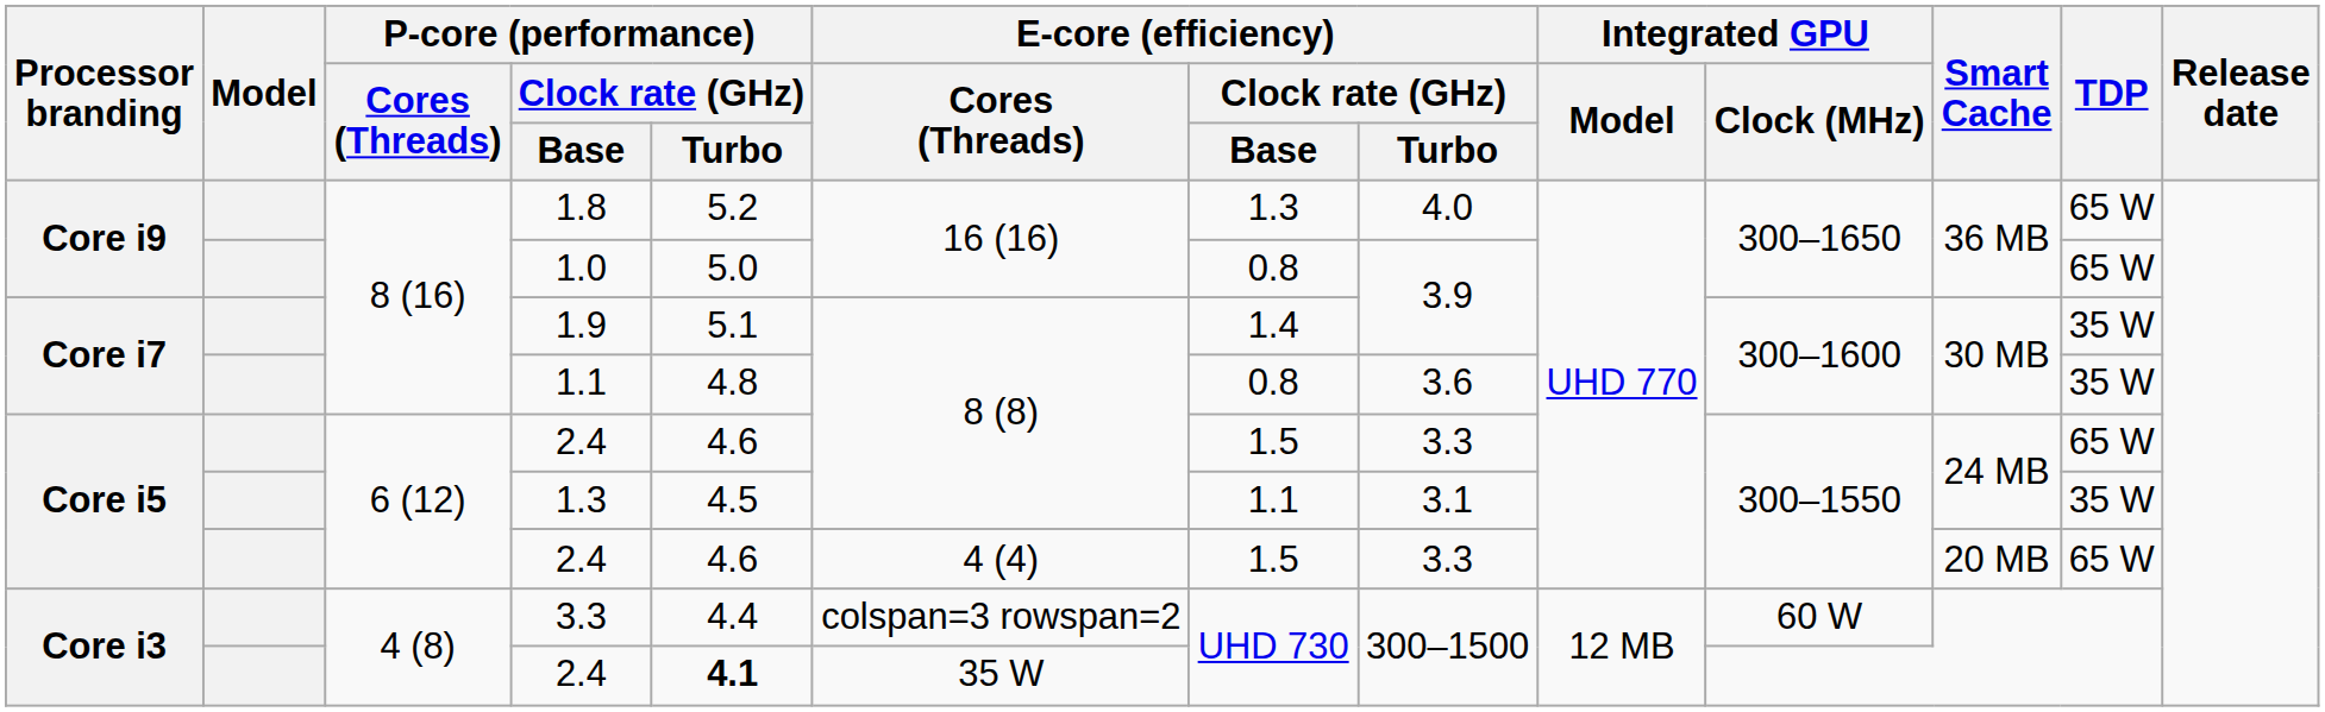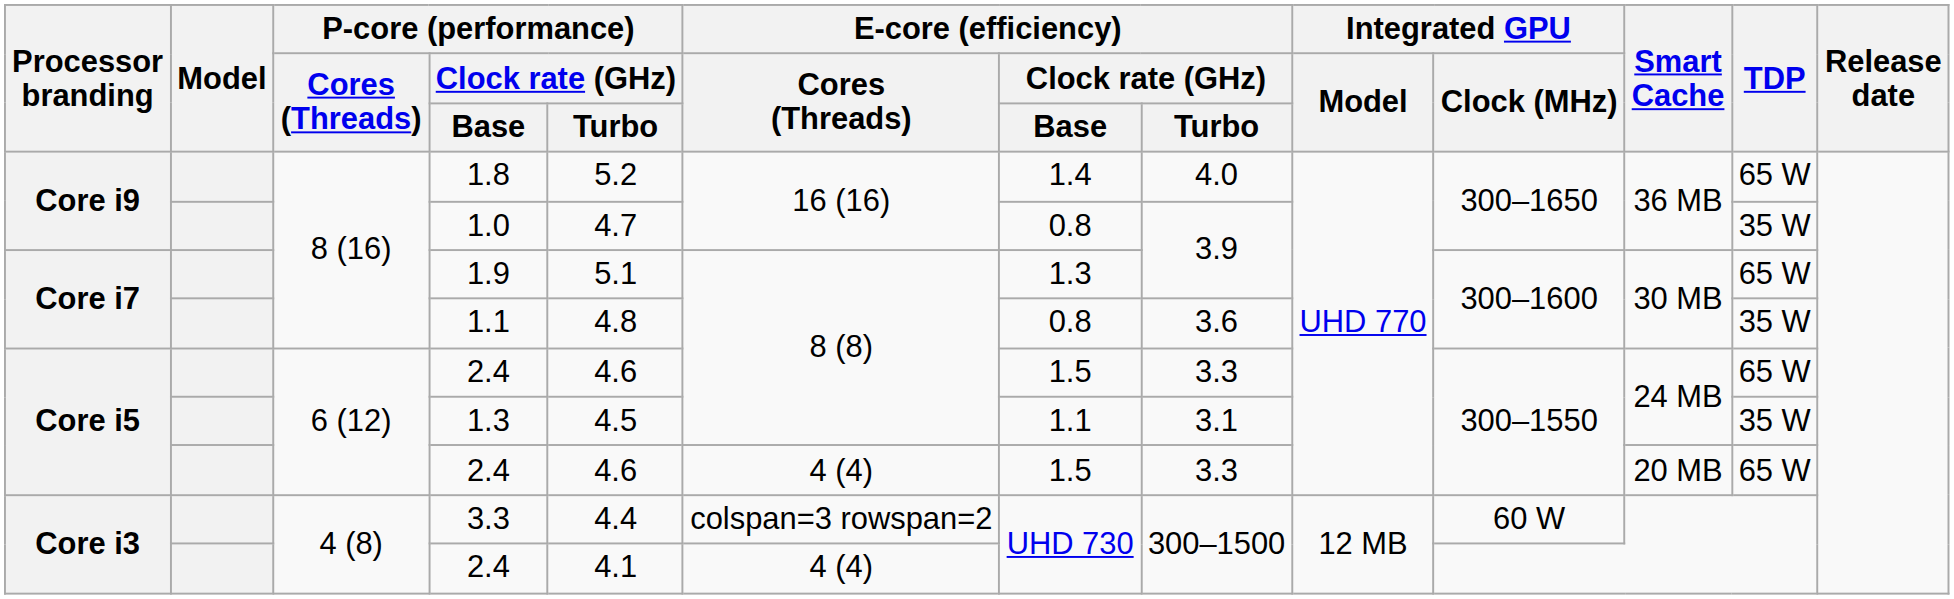1.8 | E-core (efficiency) / Clock rate (GHz) / Base: 1.3 -> 1.4
1.0 | P-core (performance) / Clock rate (GHz) / Turbo: 5.0 -> 4.7
1.0 | TDP: 65 W -> 35 W
1.9 | E-core (efficiency) / Clock rate (GHz) / Base: 1.4 -> 1.3
1.9 | TDP: 35 W -> 65 W
Core i3 / 2.4 | P-core (performance) / Clock rate (GHz) / Turbo: bold -> normal
Core i3 / 2.4 | E-core (efficiency) / Cores (Threads): 35 W -> 4 (4)
